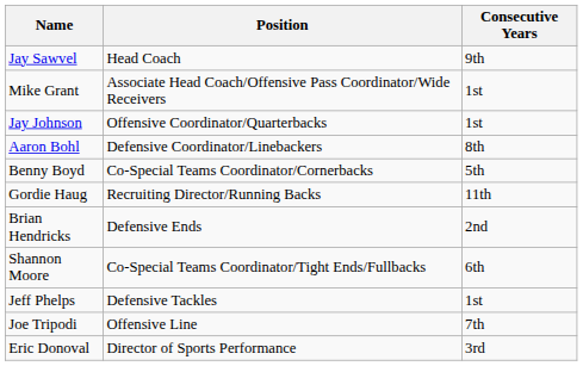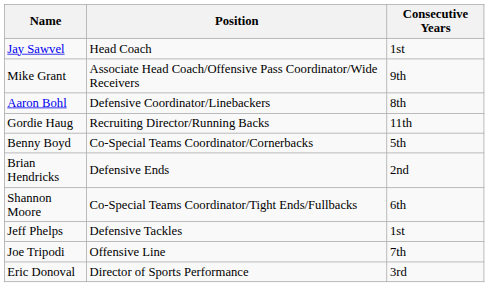Jay Sawvel | Consecutive Years: 9th -> 1st
Mike Grant | Consecutive Years: 1st -> 9th
- row: Jay Johnson | Offensive Coordinator/Quarterbacks | 1st
rows swapped: Benny Boyd <-> Gordie Haug
